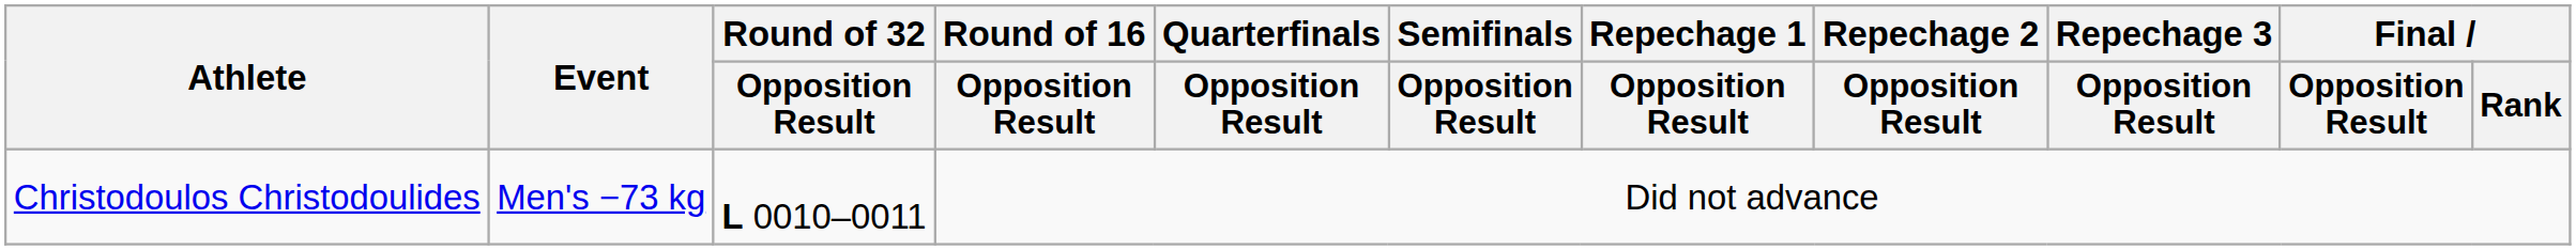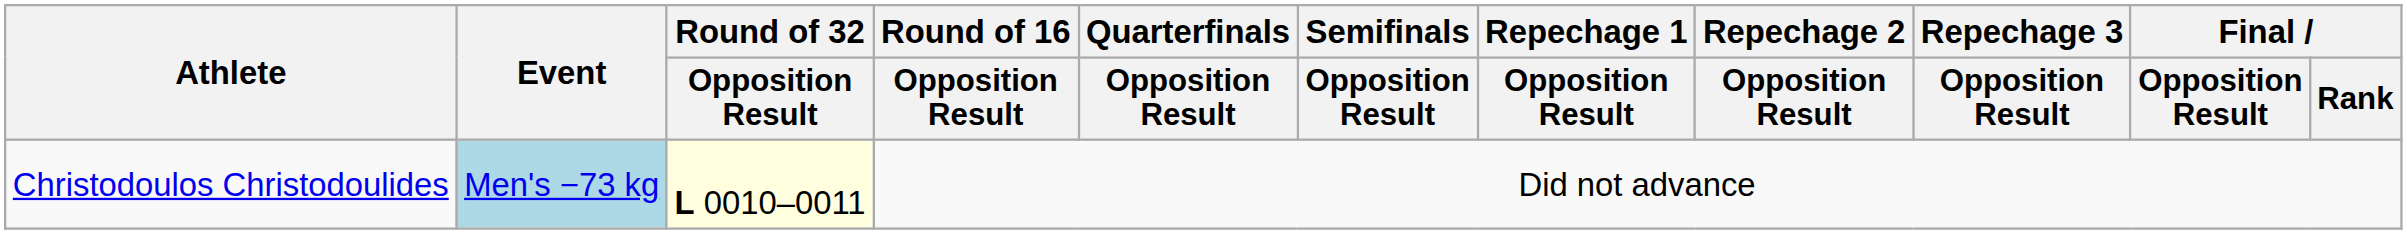Christodoulos Christodoulides | Event: no background -> lightblue background
Christodoulos Christodoulides | Round of 32 / Opposition Result: no background -> lightyellow background
